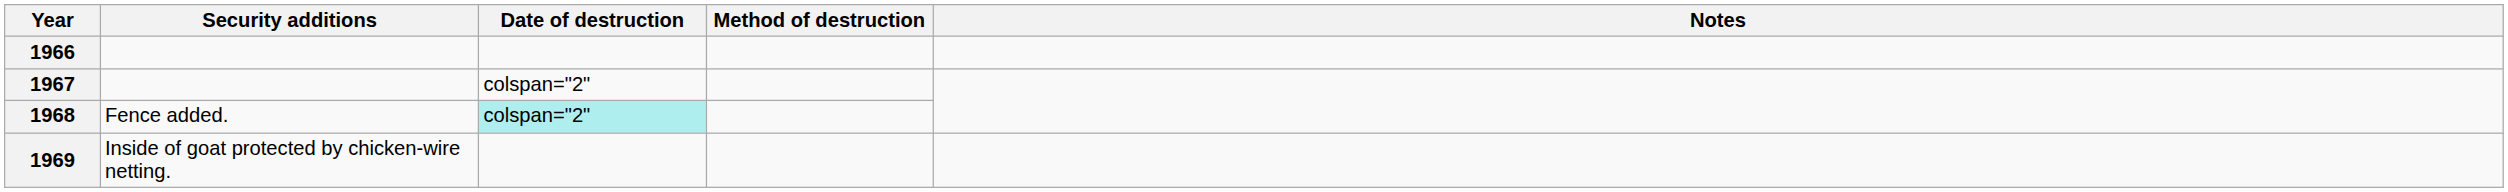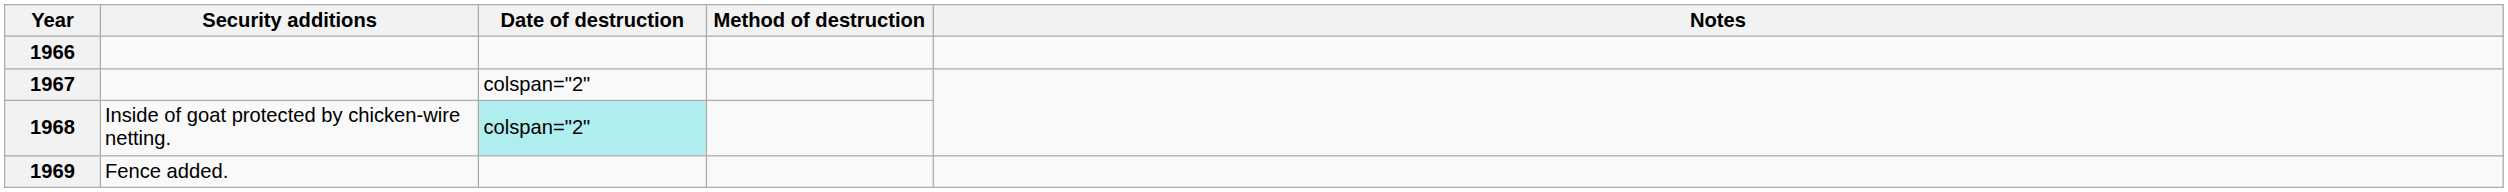1968 | Security additions: Fence added. -> Inside of goat protected by chicken-wire netting.
1969 | Security additions: Inside of goat protected by chicken-wire netting. -> Fence added.
